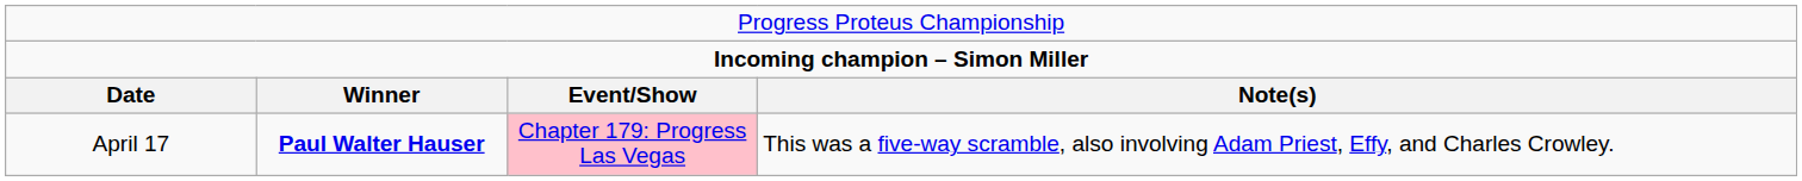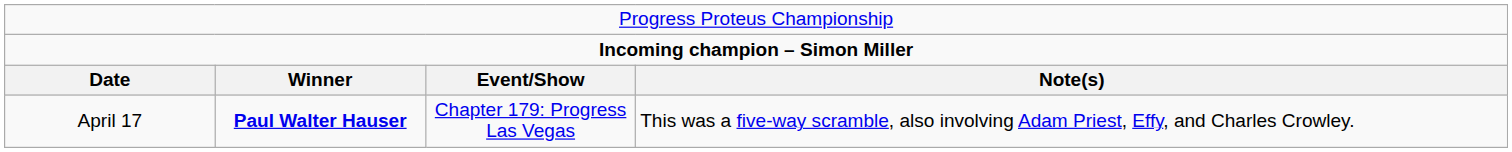April 17 | column 3: pink background -> no background
